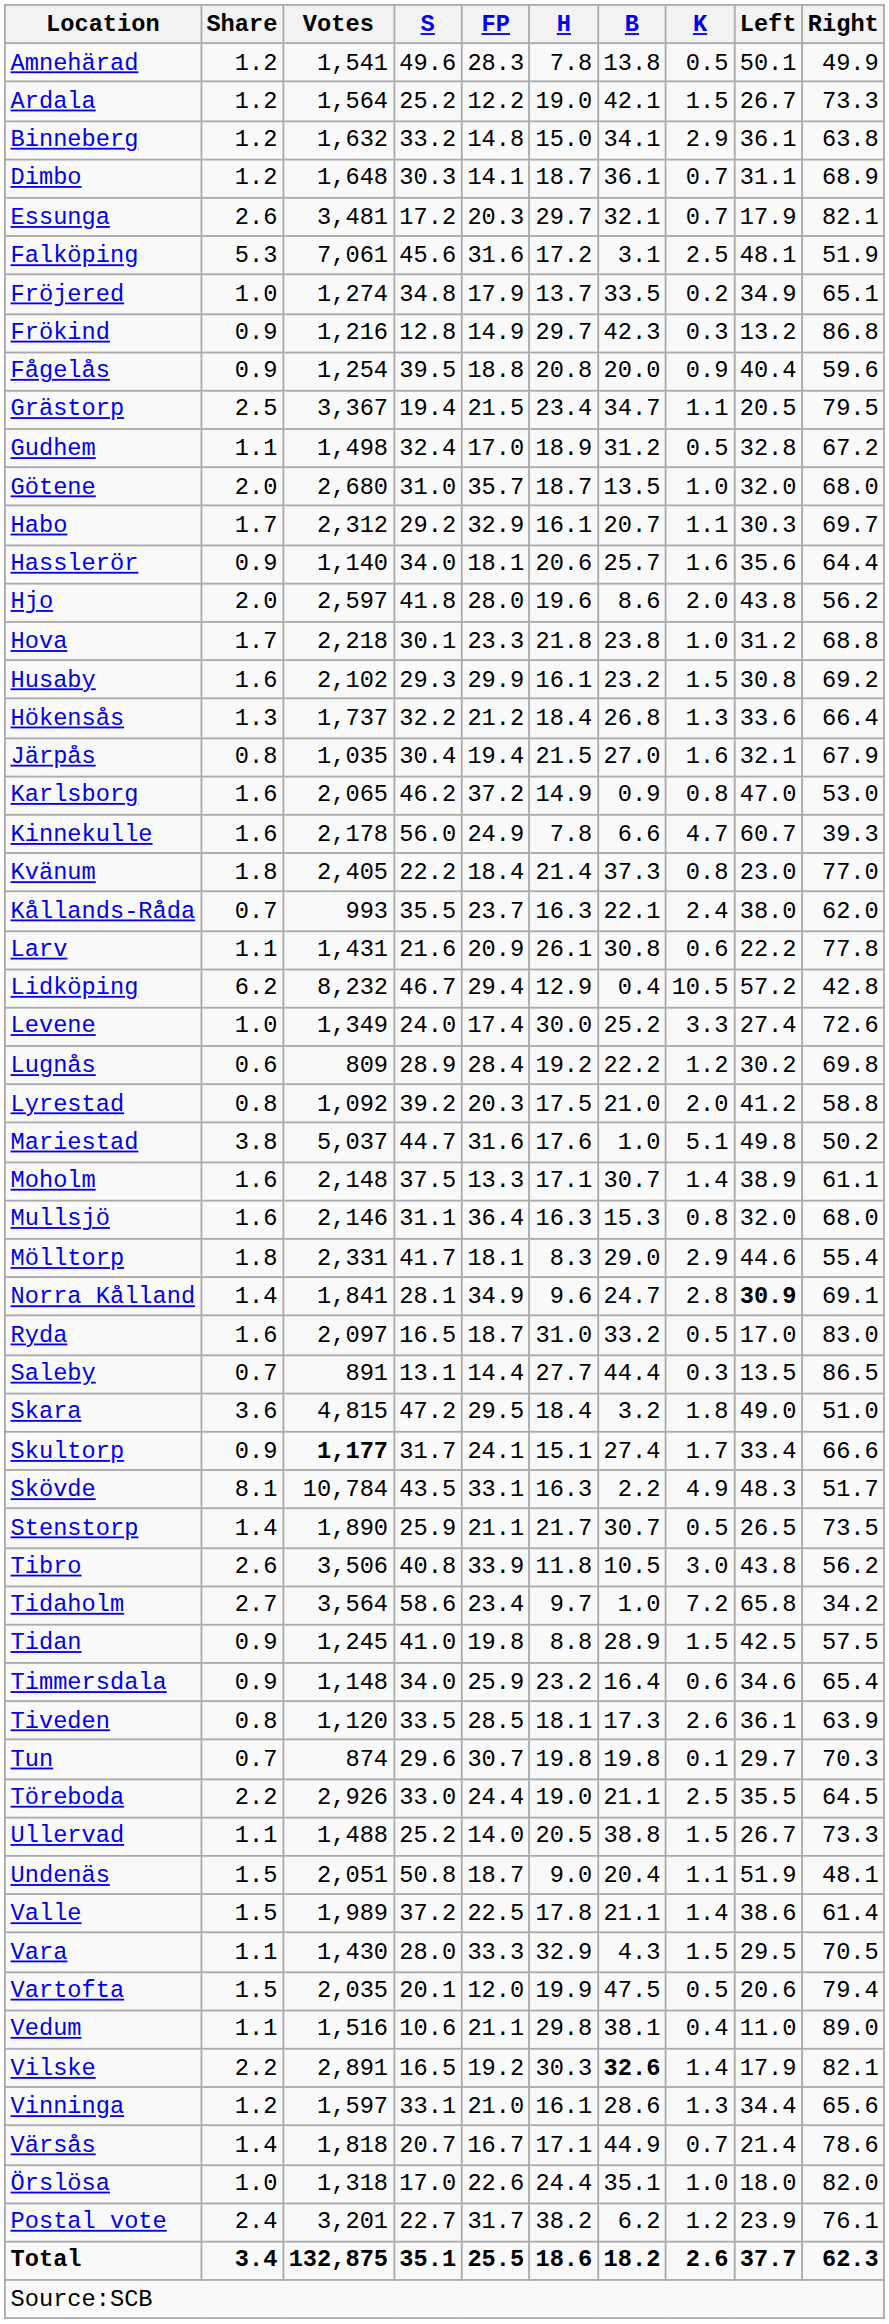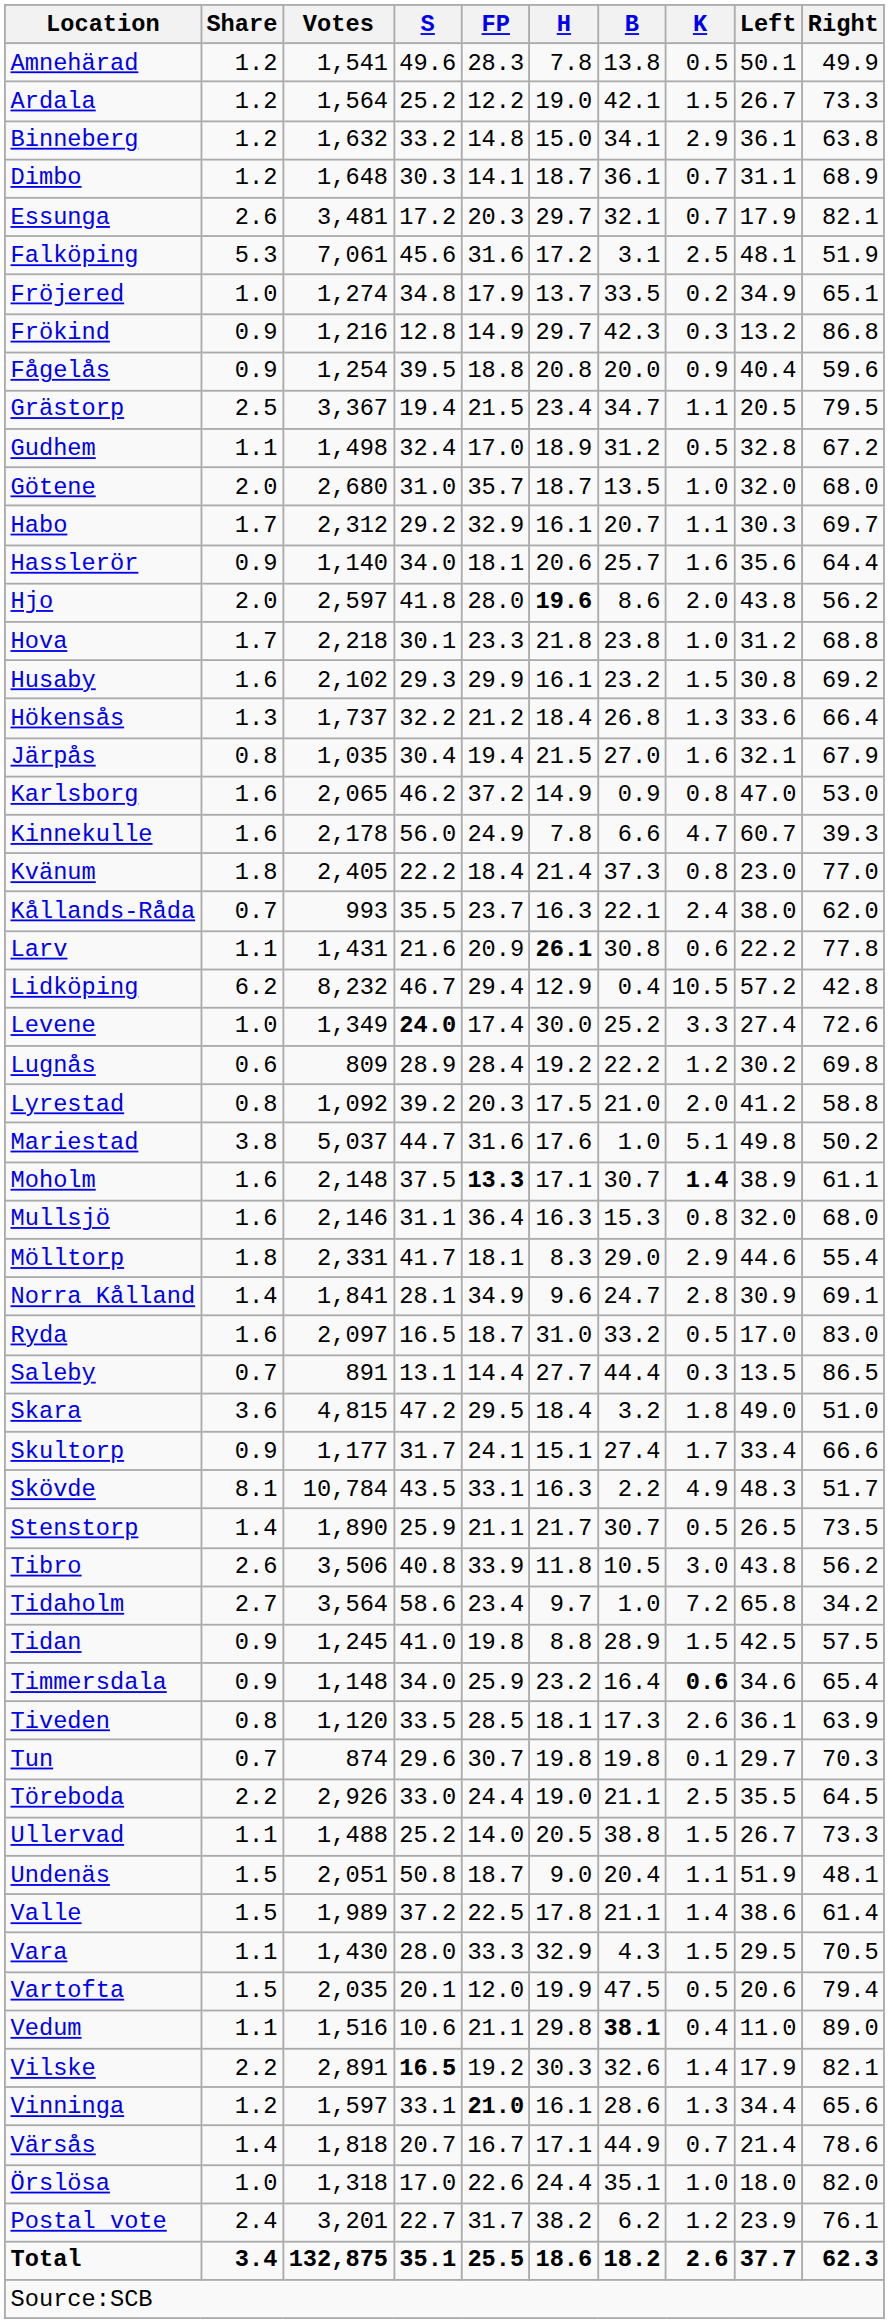Hjo | H: normal -> bold
Larv | H: normal -> bold
Levene | S: normal -> bold
Moholm | FP: normal -> bold
Moholm | K: normal -> bold
Norra Kålland | Left: bold -> normal
Skultorp | Votes: bold -> normal
Timmersdala | K: normal -> bold
Vedum | B: normal -> bold
Vilske | S: normal -> bold
Vilske | B: bold -> normal
Vinninga | FP: normal -> bold
